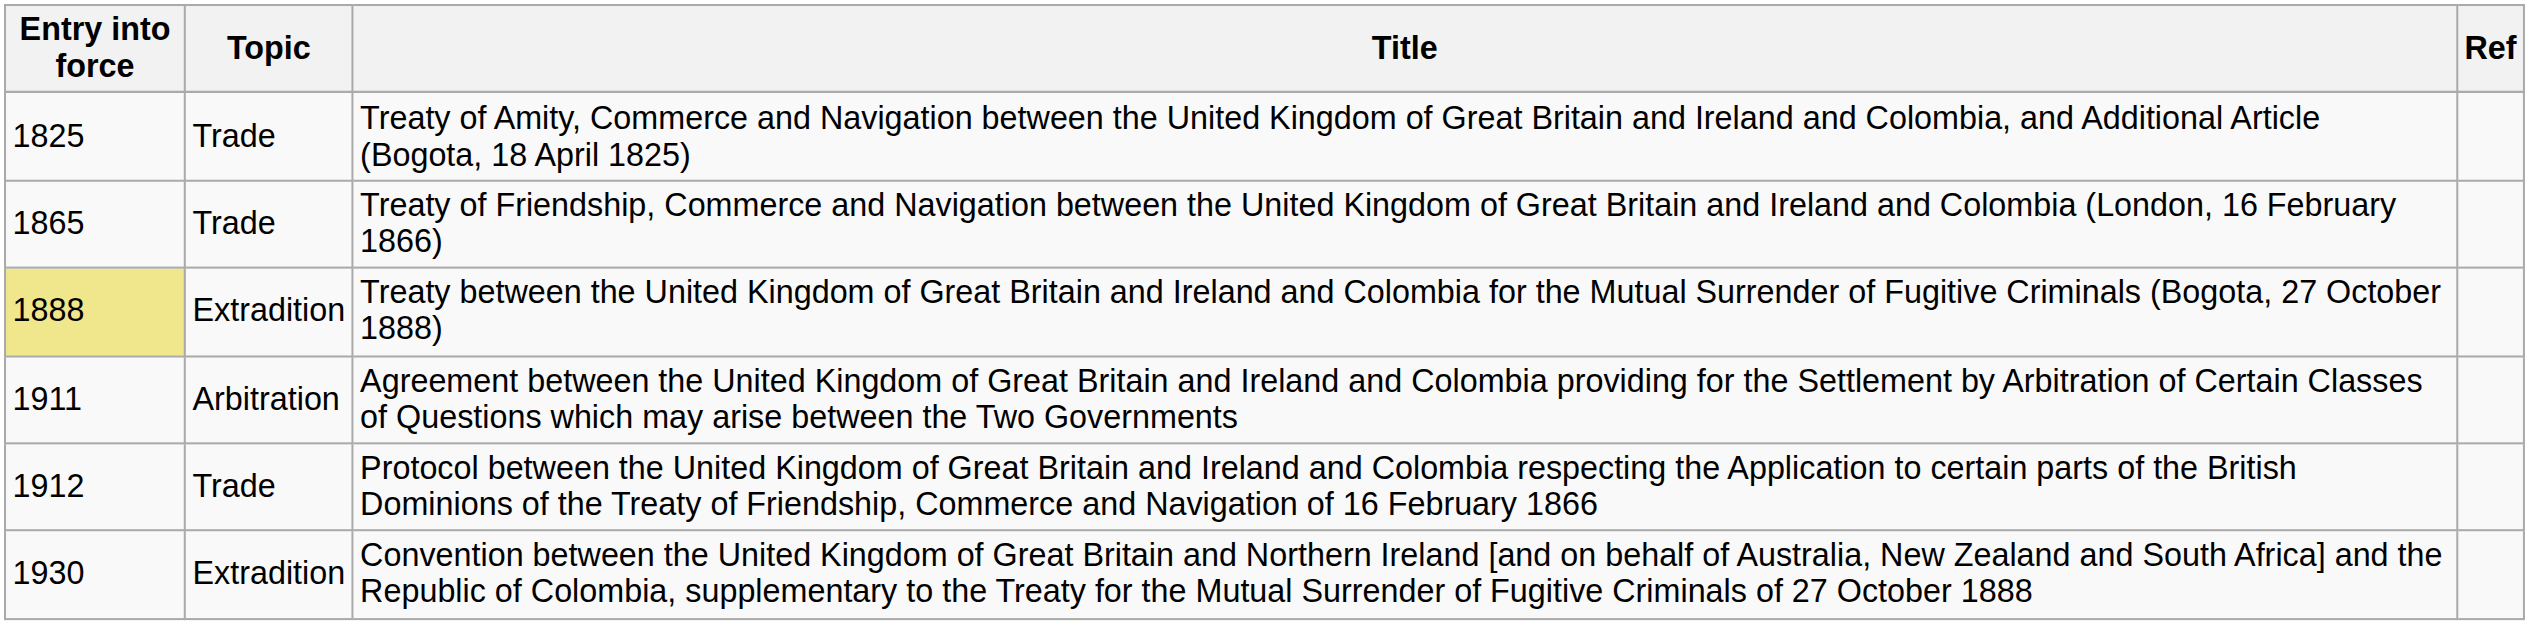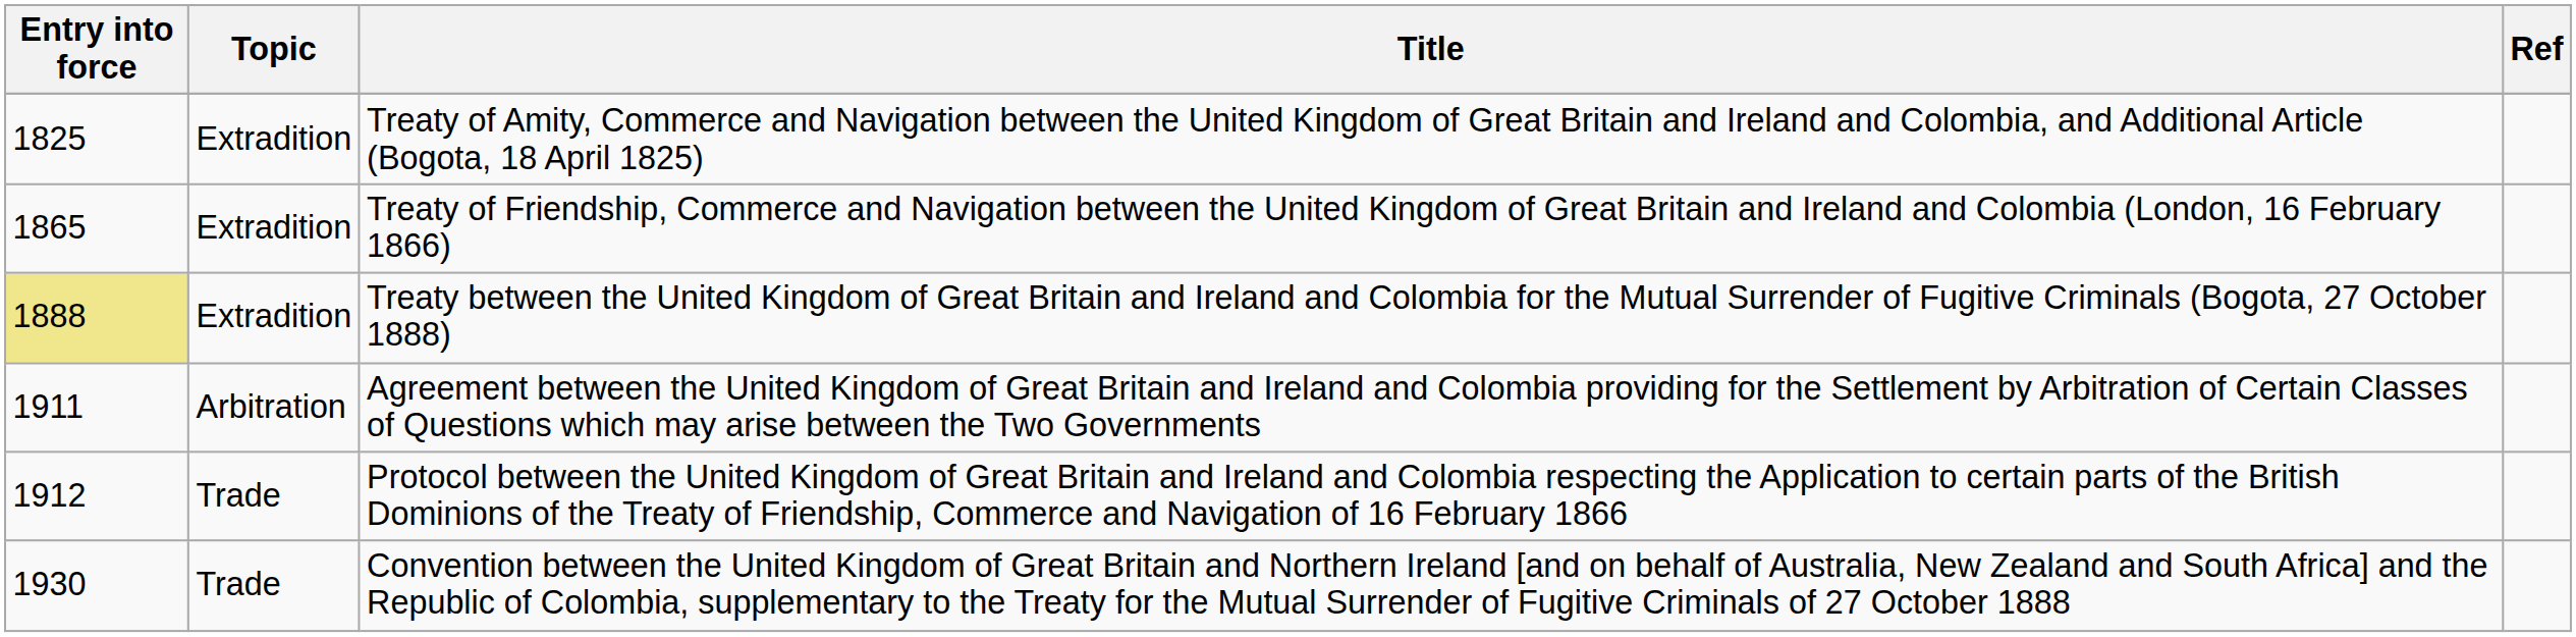row 2 | Topic: Trade -> Extradition
row 3 | Topic: Trade -> Extradition
row 7 | Topic: Extradition -> Trade
